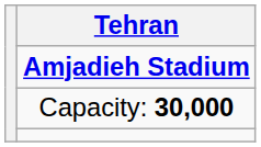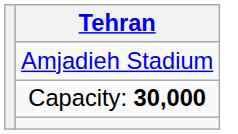Amjadieh Stadium | Tehran: bold -> normal
